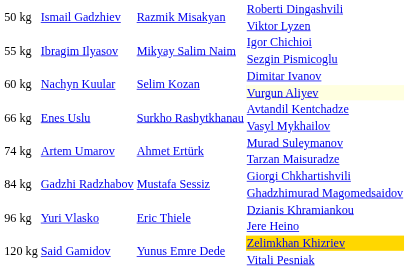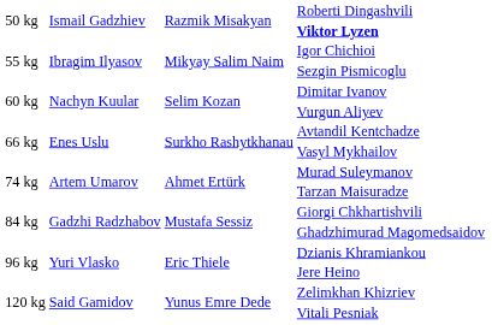Viktor Lyzen | column 4: normal -> bold
Vurgun Aliyev | column 4: lightyellow background -> no background
Zelimkhan Khizriev | column 4: gold background -> no background
